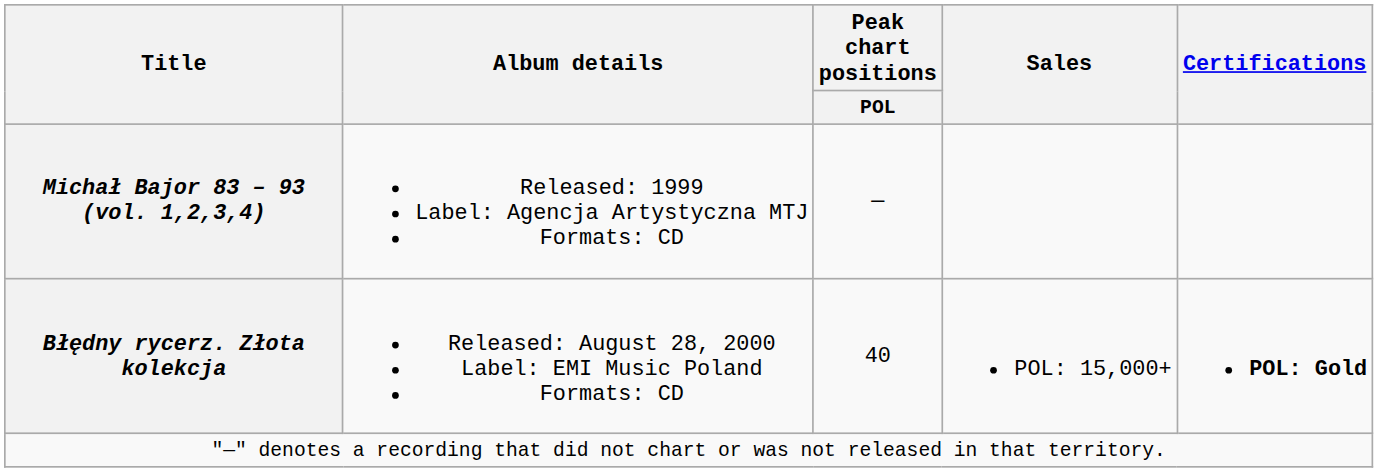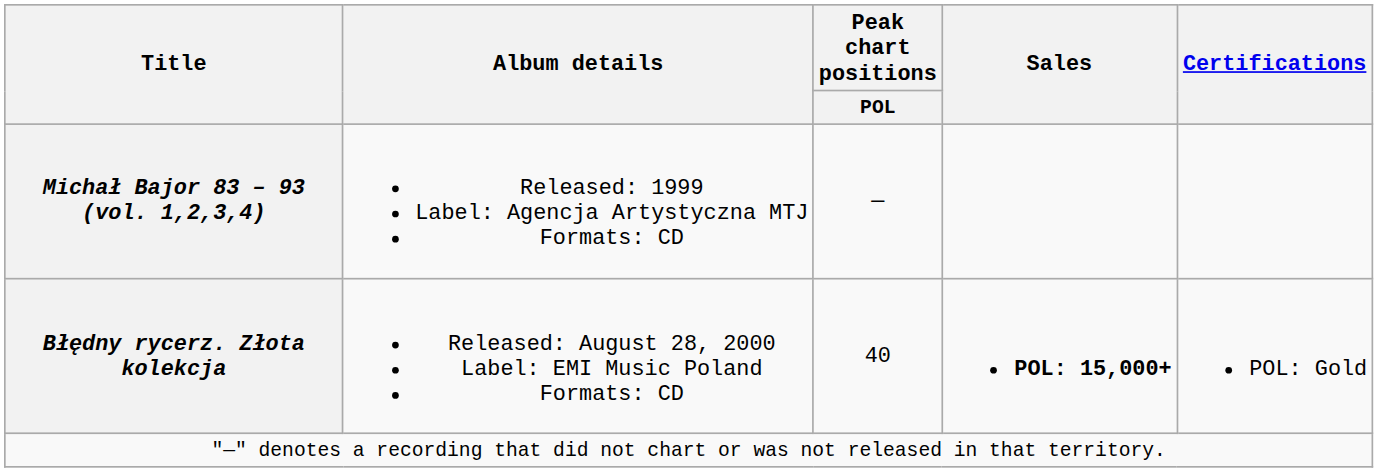Błędny rycerz. Złota kolekcja | Sales: normal -> bold
Błędny rycerz. Złota kolekcja | Certifications: bold -> normal
